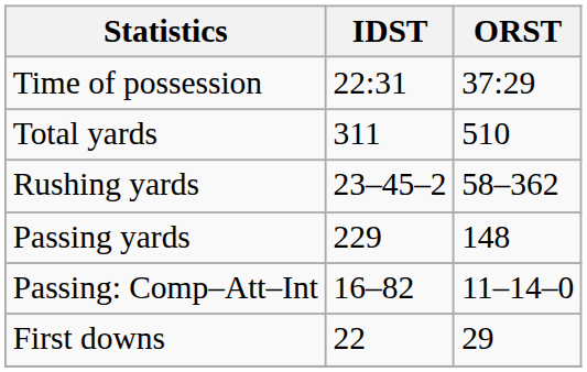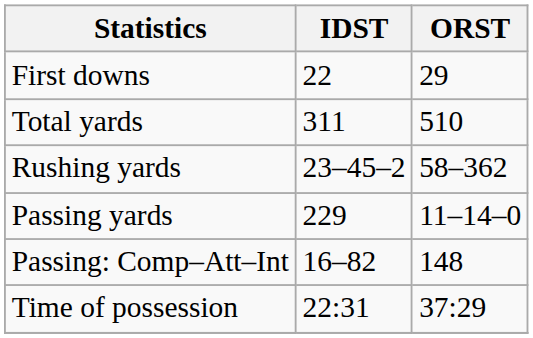rows swapped: First downs <-> Time of possession
Passing yards | ORST: 148 -> 11–14–0
Passing: Comp–Att–Int | ORST: 11–14–0 -> 148
